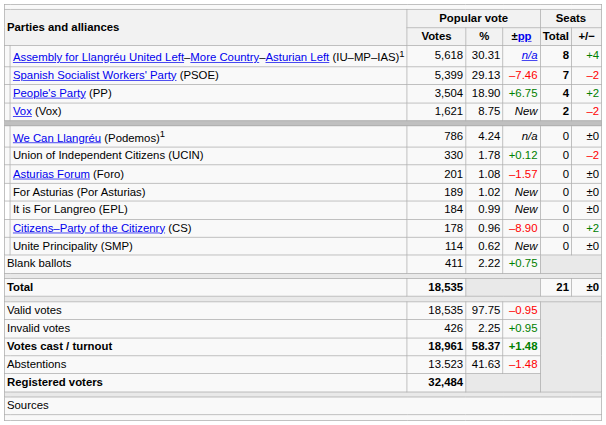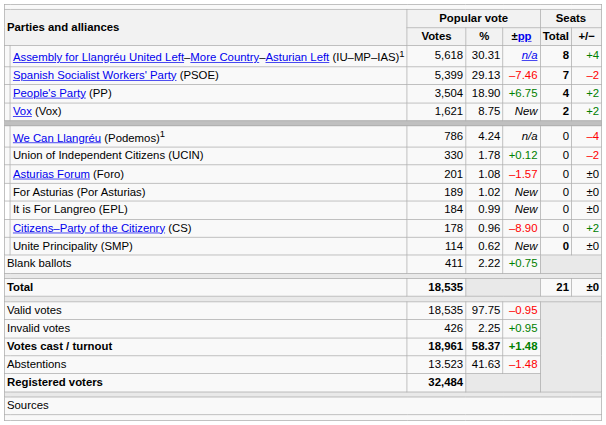Vox (Vox) | column 7: –2 -> +2
We Can Llangréu (Podemos)1 | column 7: ±0 -> –4
Unite Principality (SMP) | column 6: normal -> bold
